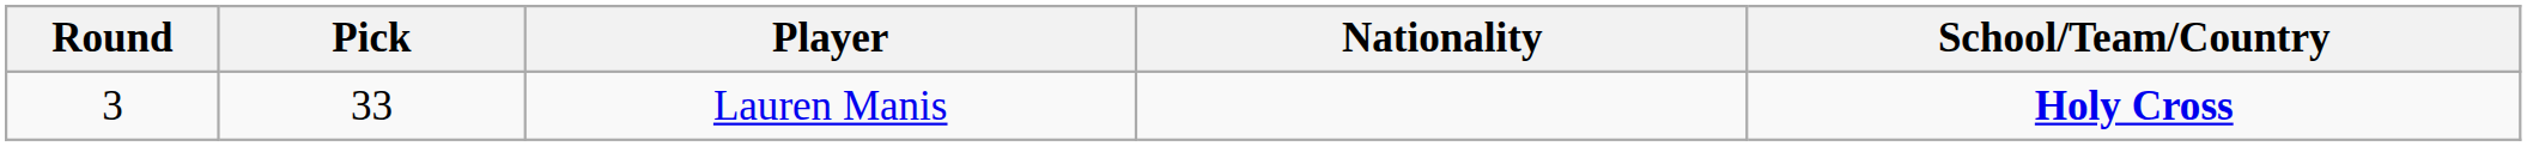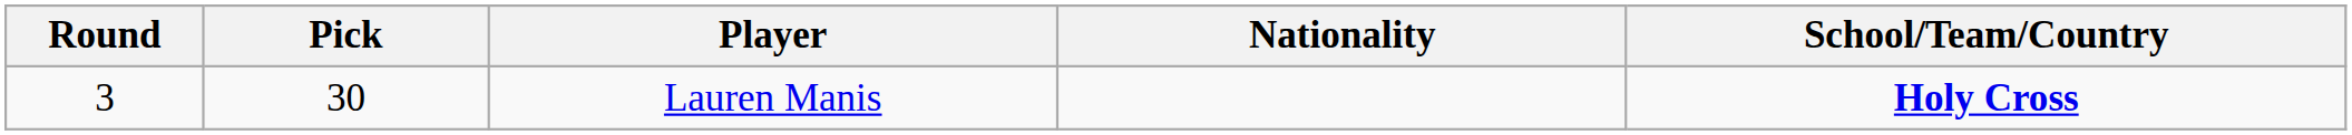Lauren Manis | Pick: 33 -> 30
